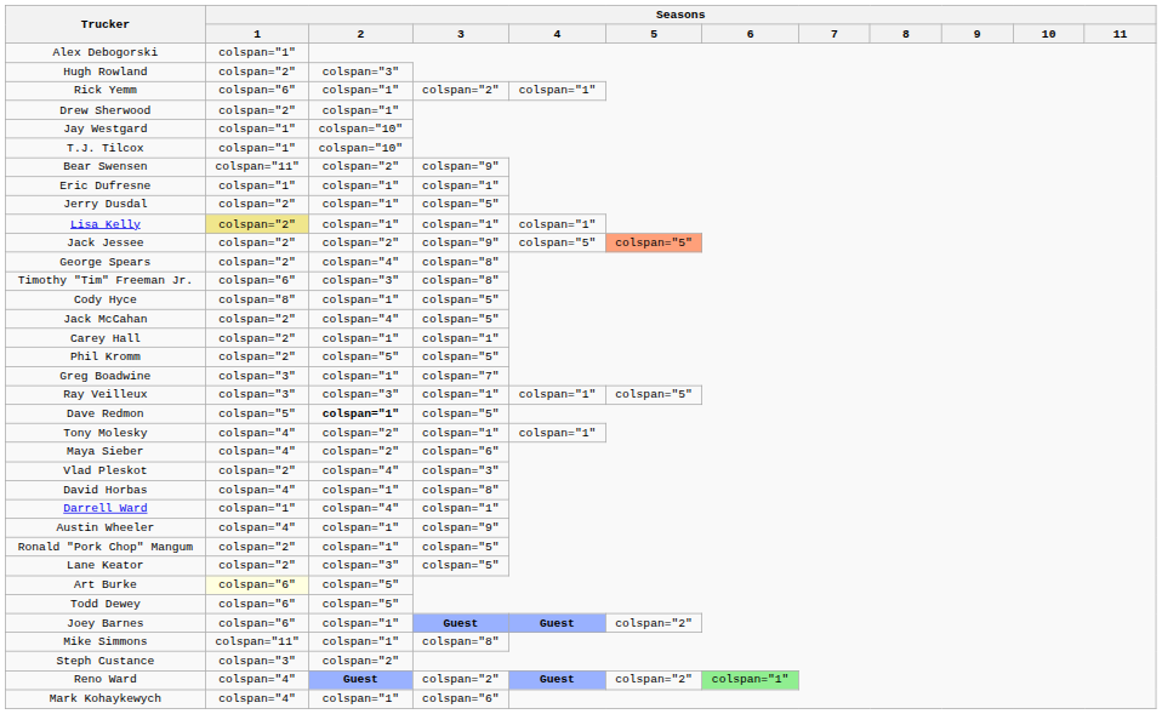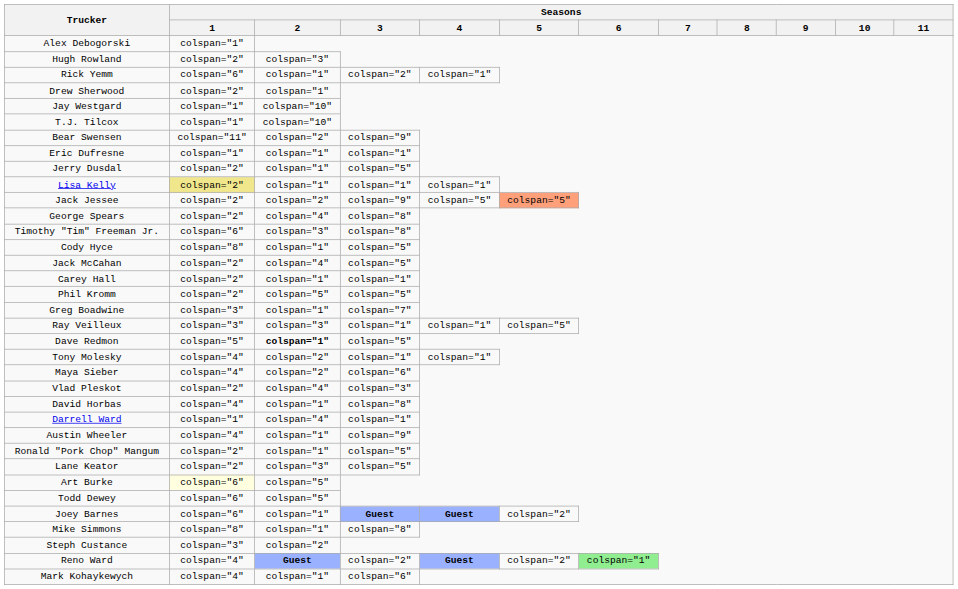Mike Simmons | Seasons / 1: colspan="11" -> colspan="8"
